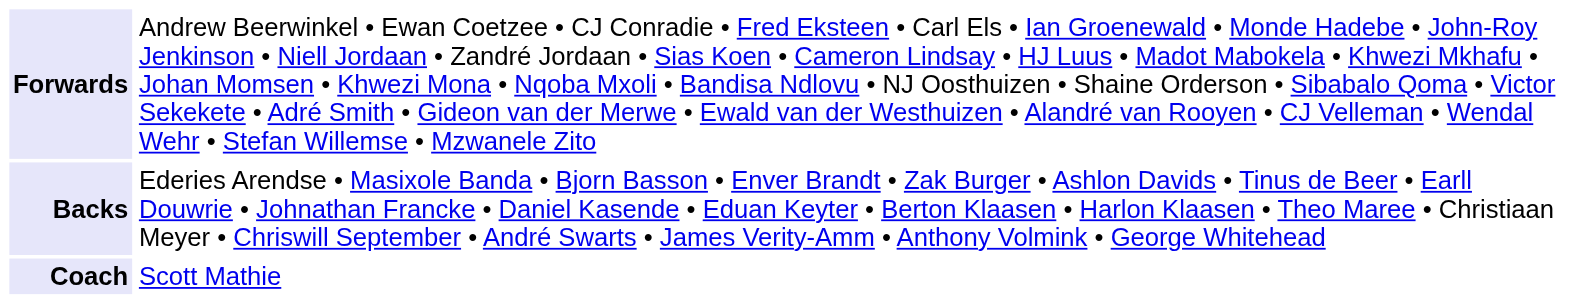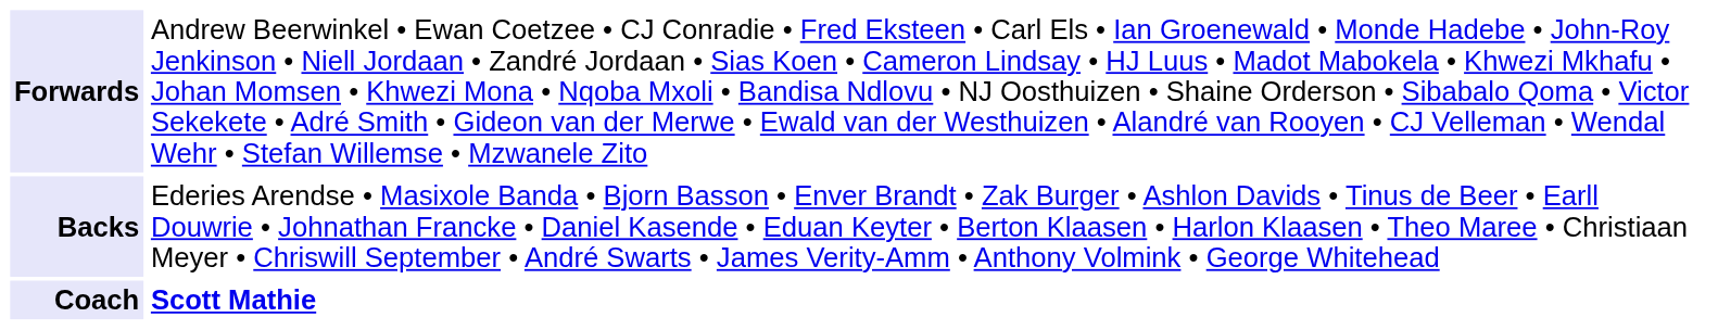Coach | column 2: normal -> bold
